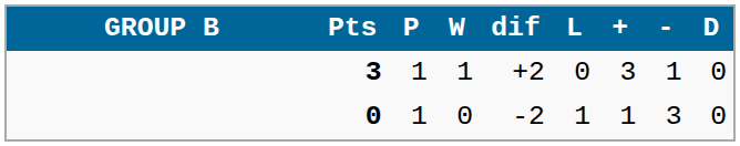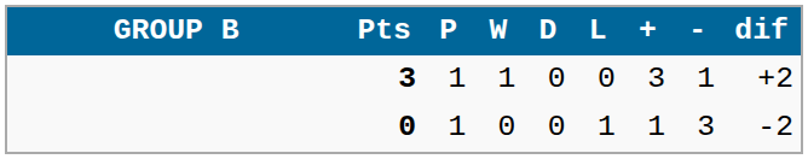columns swapped: D <-> dif
